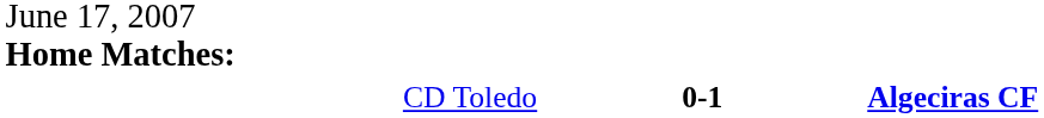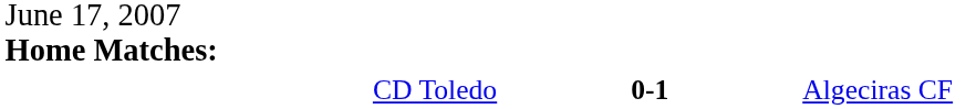CD Toledo | column 3: bold -> normal
